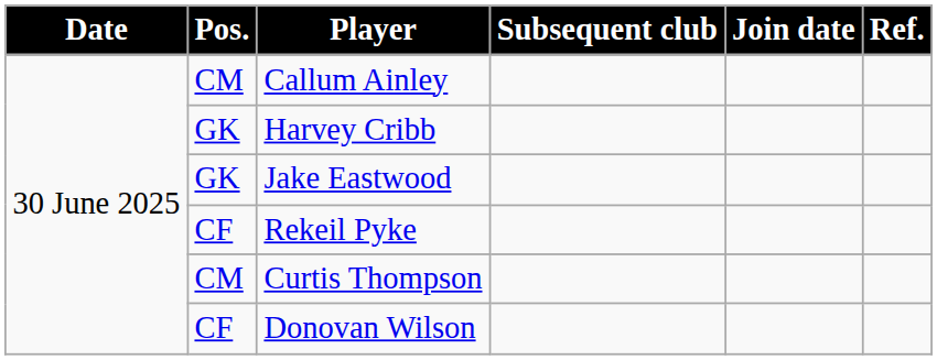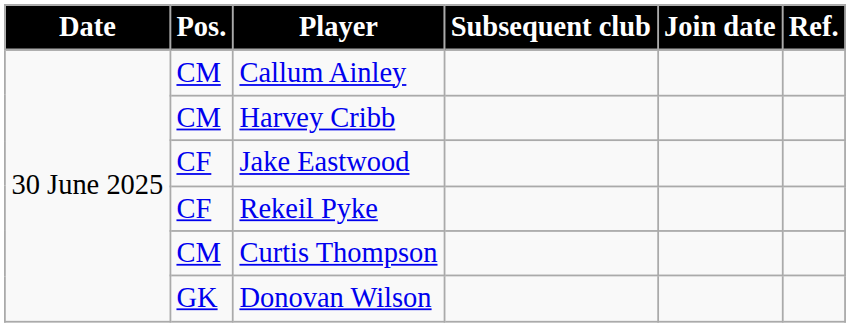Harvey Cribb | Pos.: GK -> CM
Jake Eastwood | Pos.: GK -> CF
Donovan Wilson | Pos.: CF -> GK
